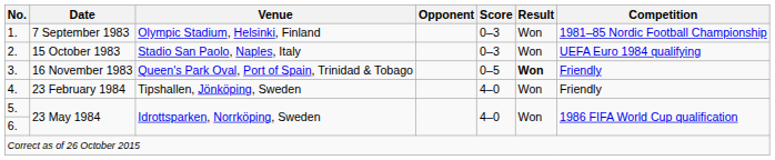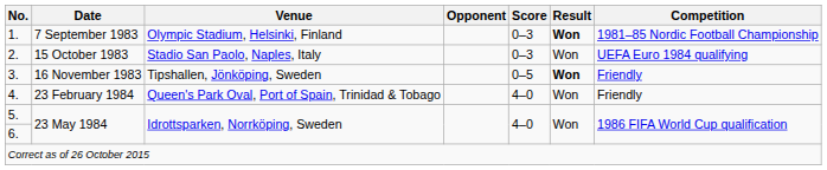1. | Result: normal -> bold
3. | Venue: Queen's Park Oval, Port of Spain, Trinidad & Tobago -> Tipshallen, Jönköping, Sweden
4. | Venue: Tipshallen, Jönköping, Sweden -> Queen's Park Oval, Port of Spain, Trinidad & Tobago
